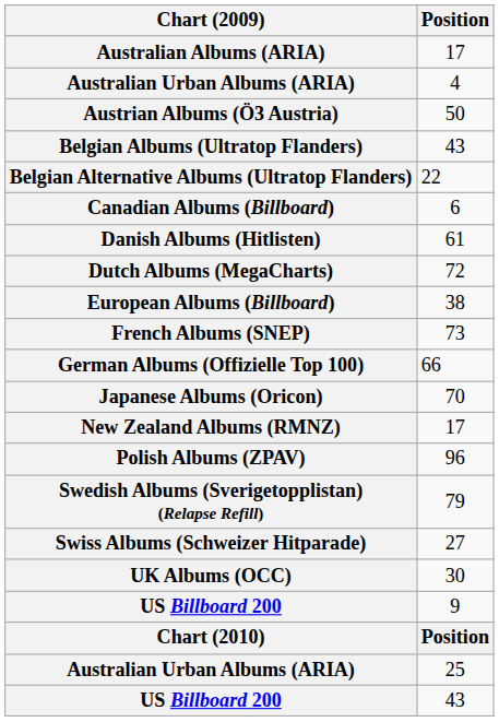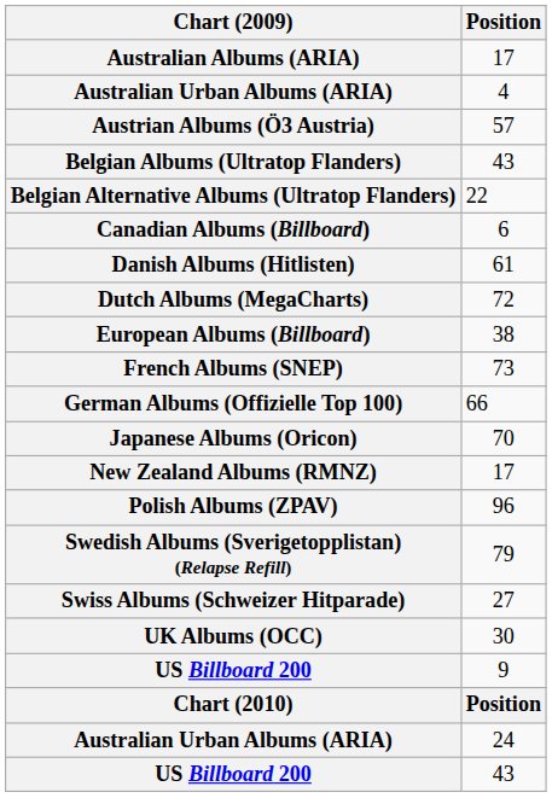row 4 | Position: 50 -> 57
row 21 | Position: 25 -> 24
